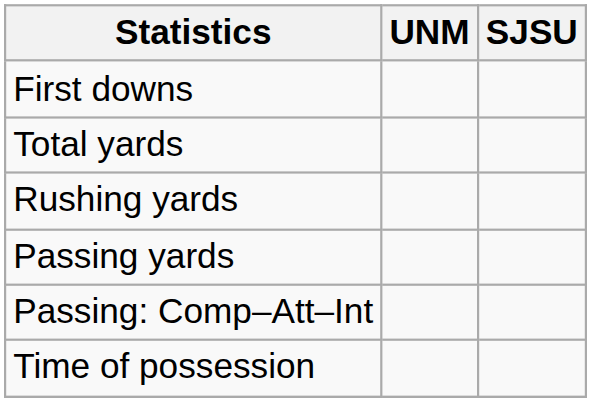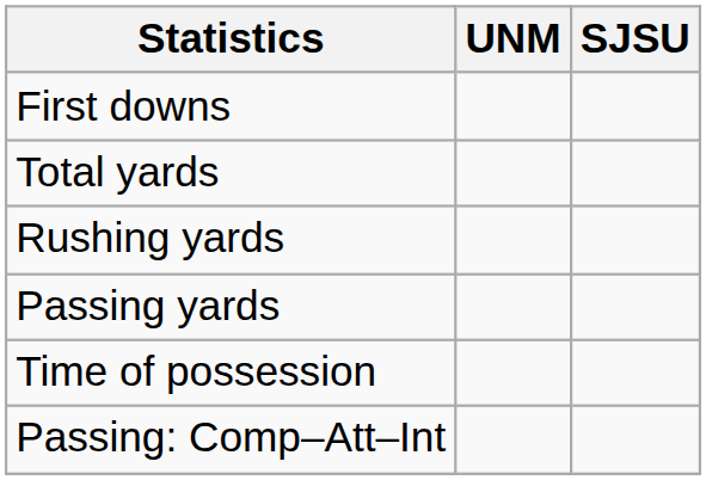rows swapped: Passing: Comp–Att–Int <-> Time of possession
